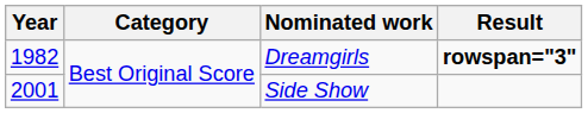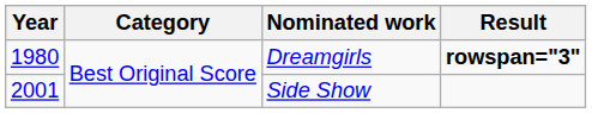Dreamgirls | Year: 1982 -> 1980
